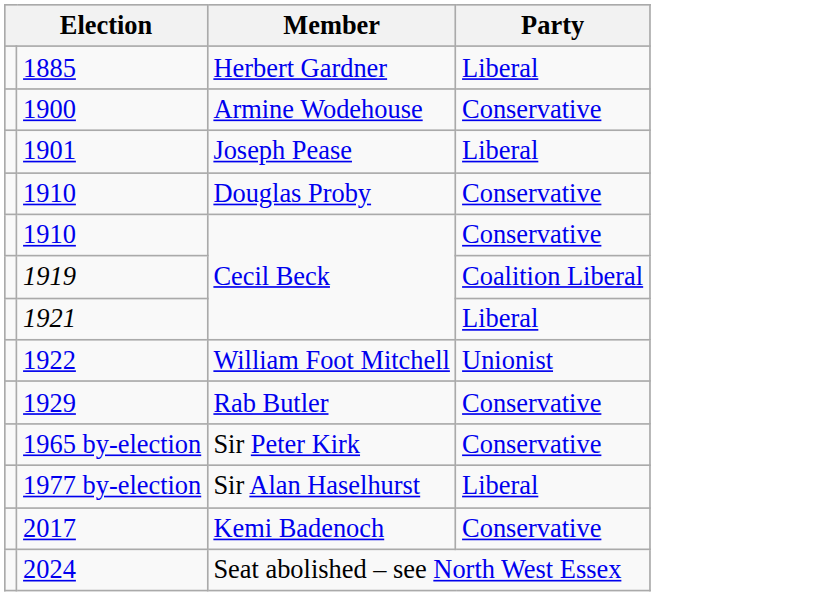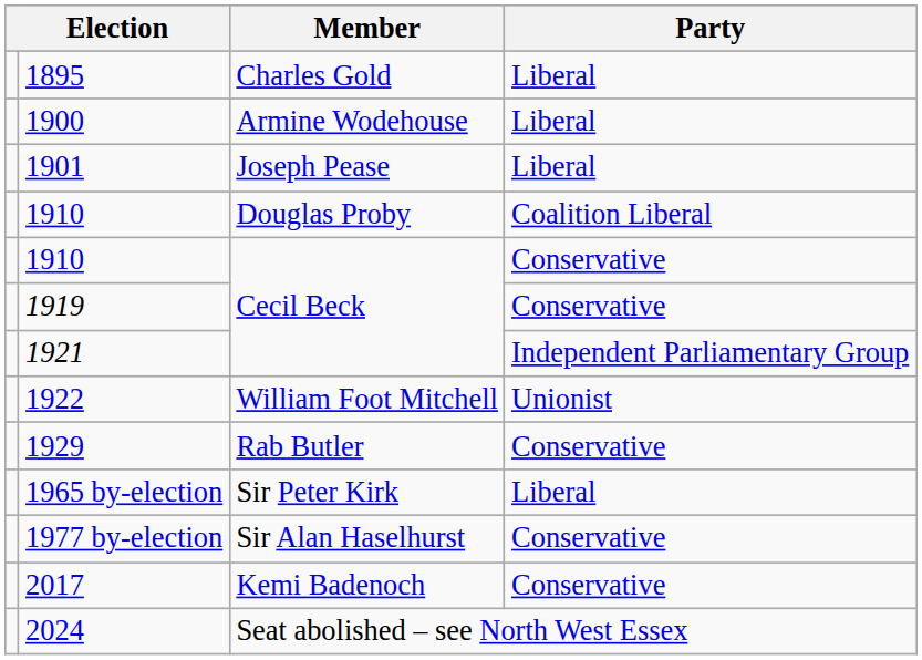- row: 1885 | Herbert Gardner | Liberal
+ row: 1895 | Charles Gold | Liberal
1900 | Party: Conservative -> Liberal
1910 / Douglas Proby | Party: Conservative -> Coalition Liberal
1919 | Party: Coalition Liberal -> Conservative
1921 | Party: Liberal -> Independent Parliamentary Group
1965 by-election | Party: Conservative -> Liberal
1977 by-election | Party: Liberal -> Conservative
